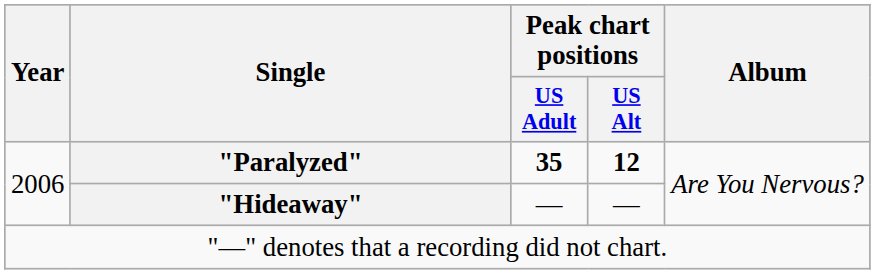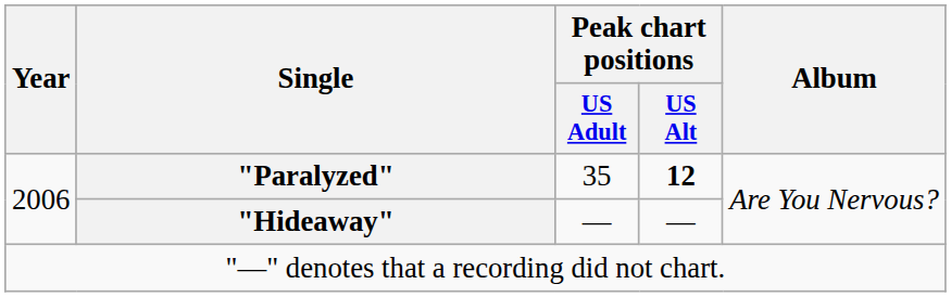"Paralyzed" | Peak chart positions / US Adult: bold -> normal
